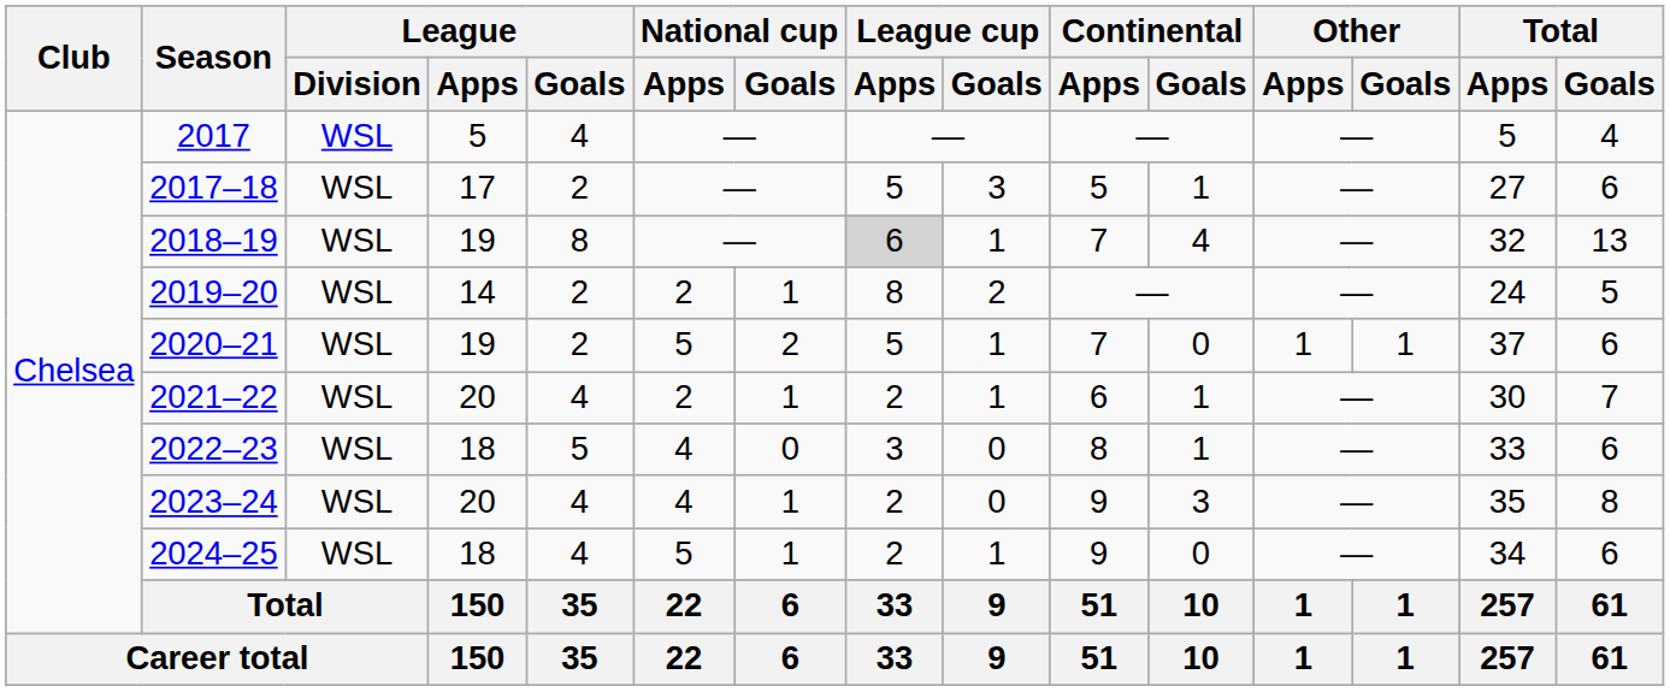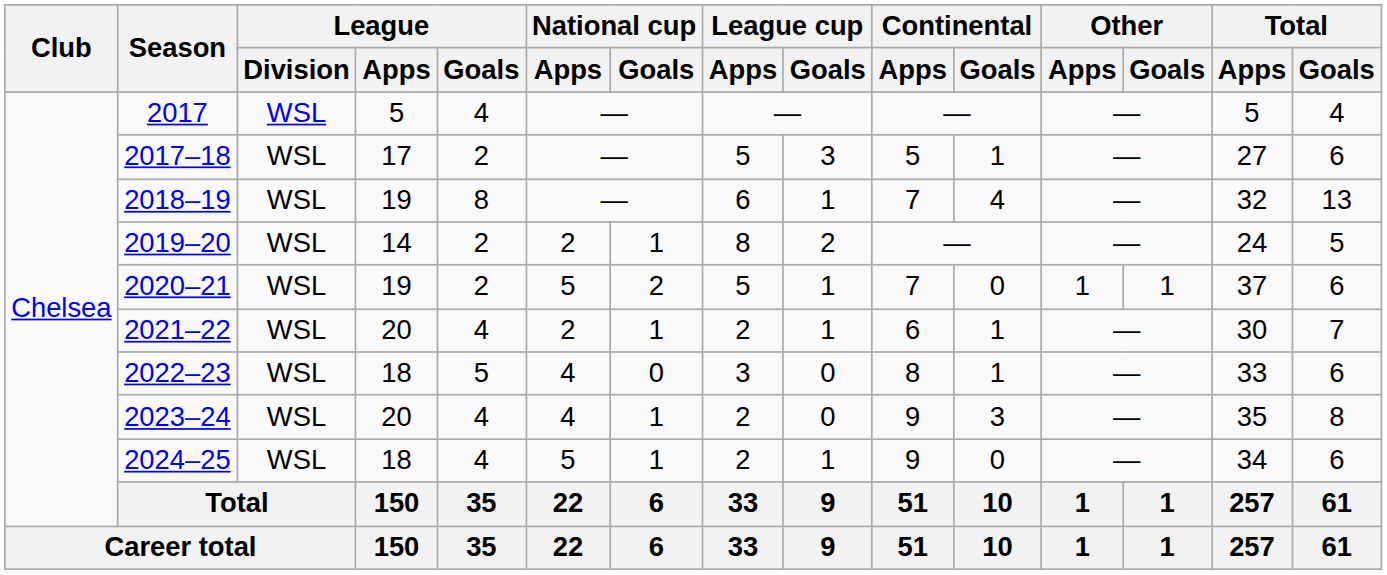2018–19 | League cup / Apps: lightgrey background -> no background
